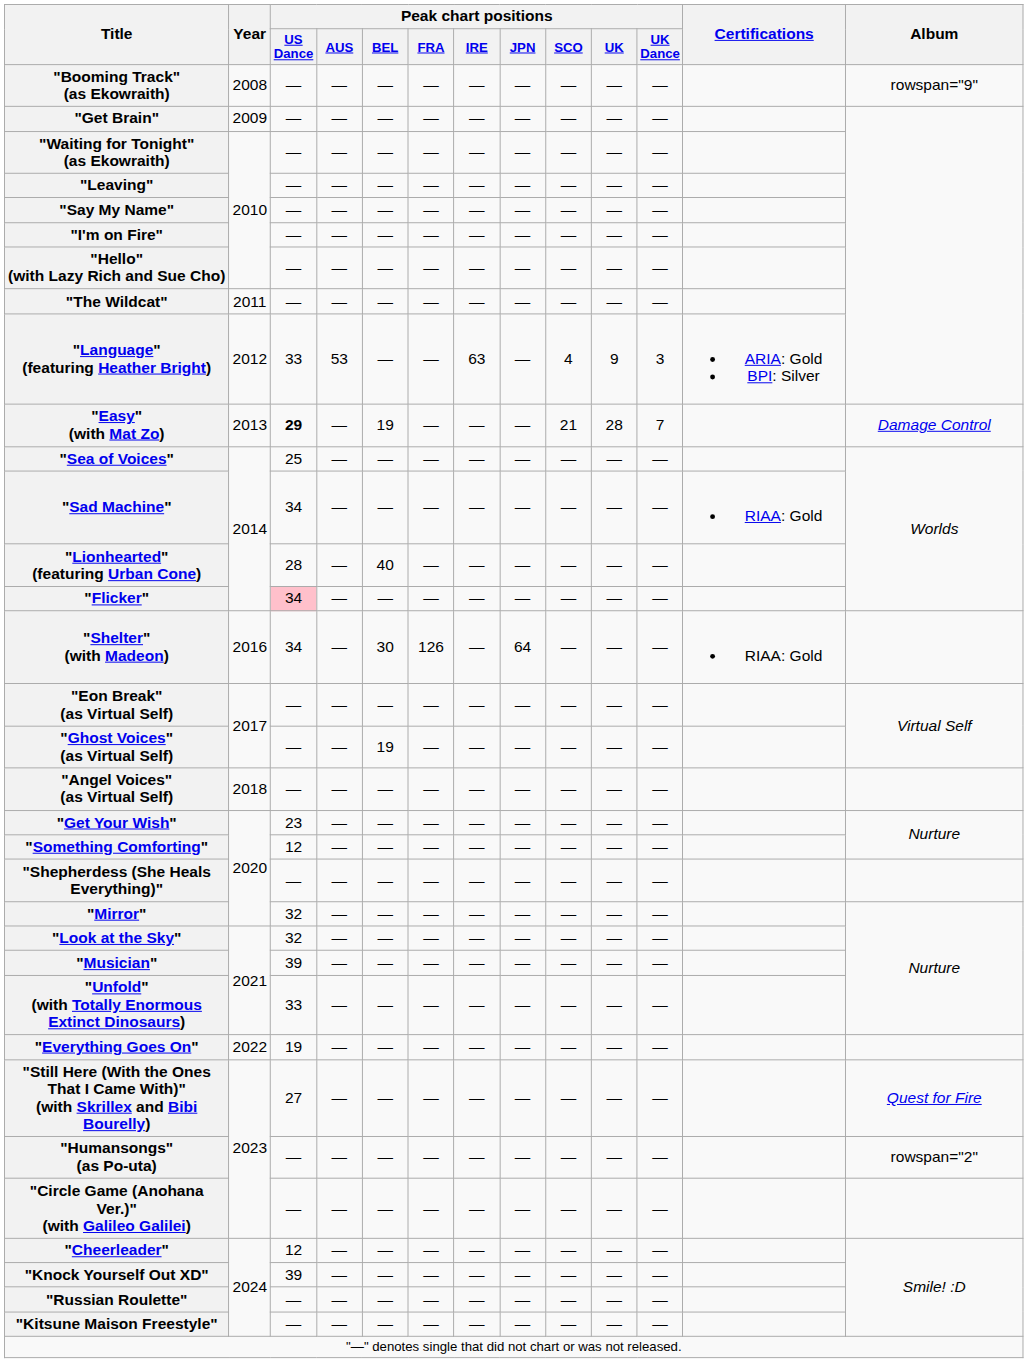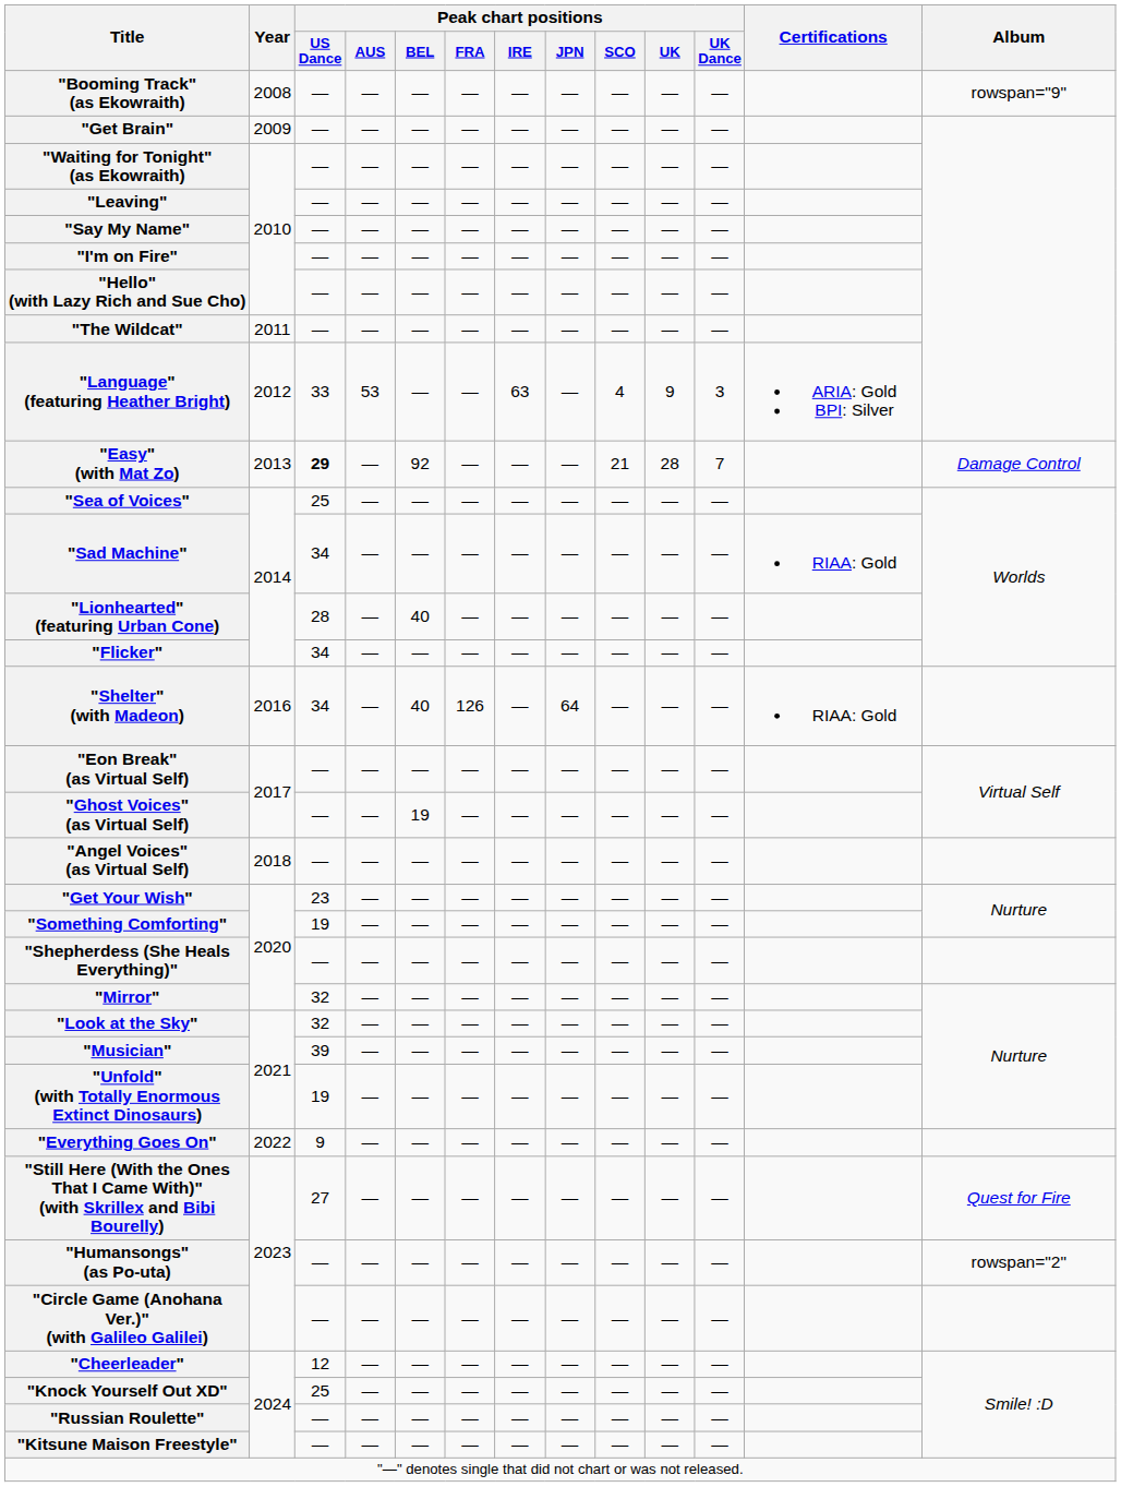"Easy" (with Mat Zo) | Peak chart positions / BEL: 19 -> 92
"Flicker" | Peak chart positions / US Dance: pink background -> no background
"Shelter" (with Madeon) | Peak chart positions / BEL: 30 -> 40
"Something Comforting" | Peak chart positions / US Dance: 12 -> 19
"Unfold" (with Totally Enormous Extinct Dinosaurs) | Peak chart positions / US Dance: 33 -> 19
"Everything Goes On" | Peak chart positions / US Dance: 19 -> 9
"Knock Yourself Out XD" | Peak chart positions / US Dance: 39 -> 25
